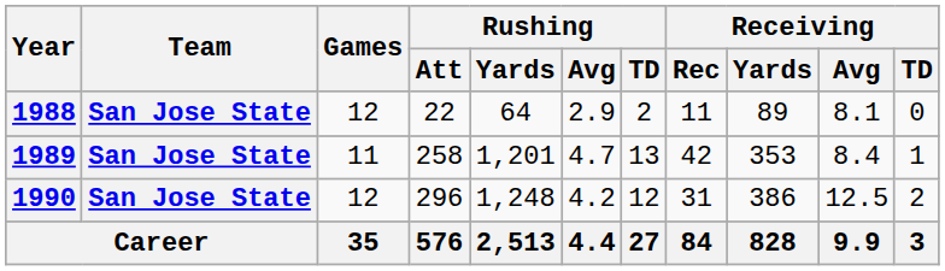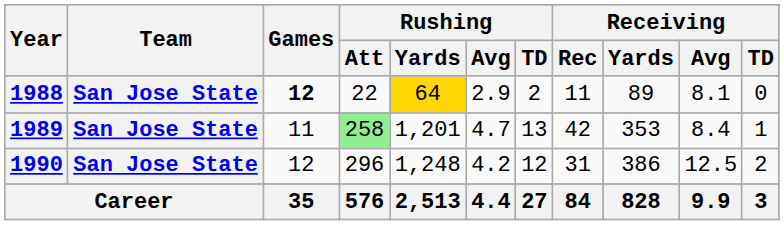1988 | Games: normal -> bold
1988 | Rushing / Yards: no background -> gold background
1989 | Rushing / Att: no background -> lightgreen background
